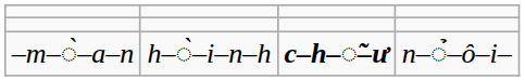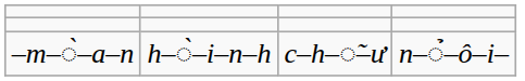–m–◌̀–a–n | column 3: bold -> normal
